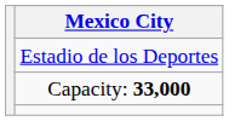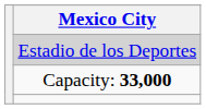Estadio de los Deportes | Mexico City: no background -> lightgrey background
